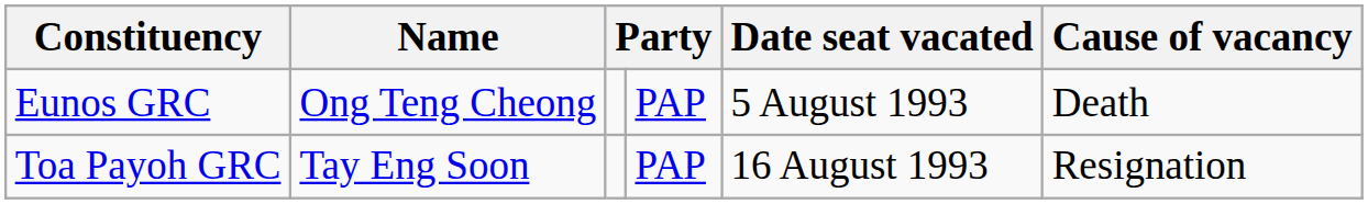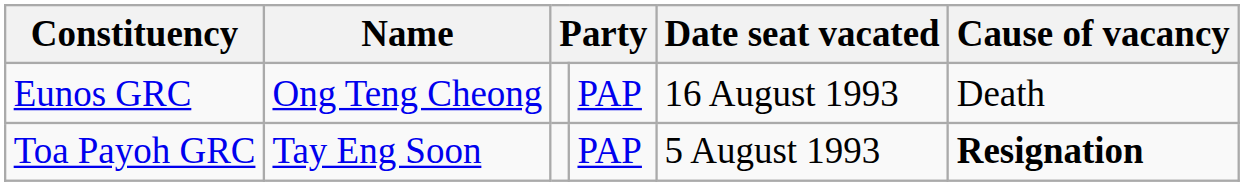Eunos GRC | Date seat vacated: 5 August 1993 -> 16 August 1993
Toa Payoh GRC | Date seat vacated: 16 August 1993 -> 5 August 1993
Toa Payoh GRC | Cause of vacancy: normal -> bold
